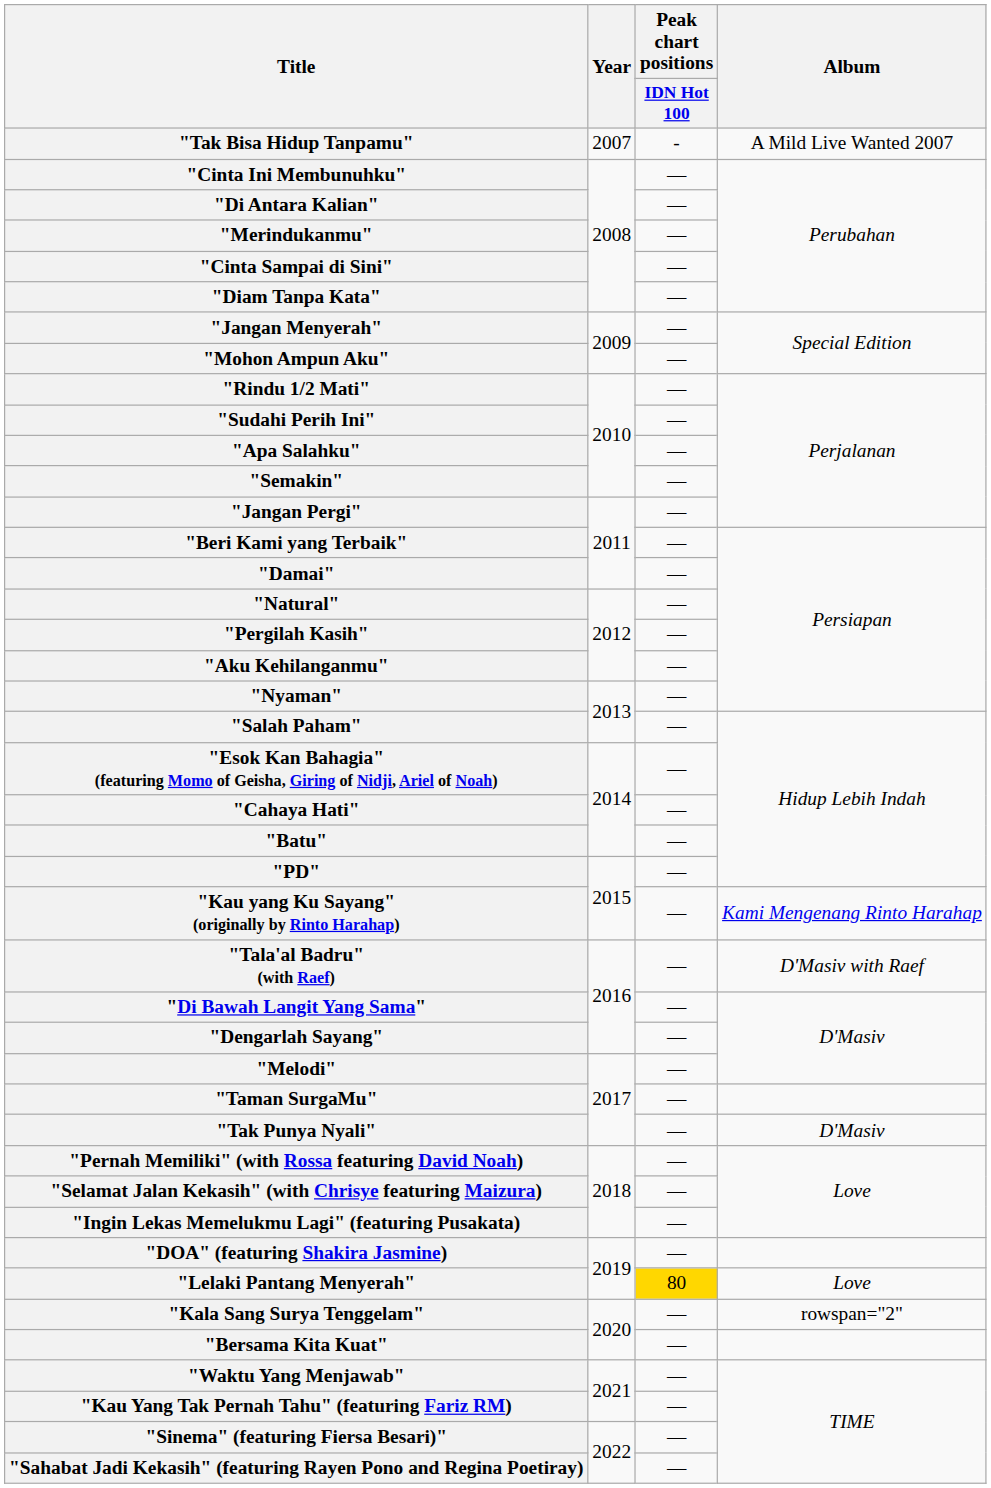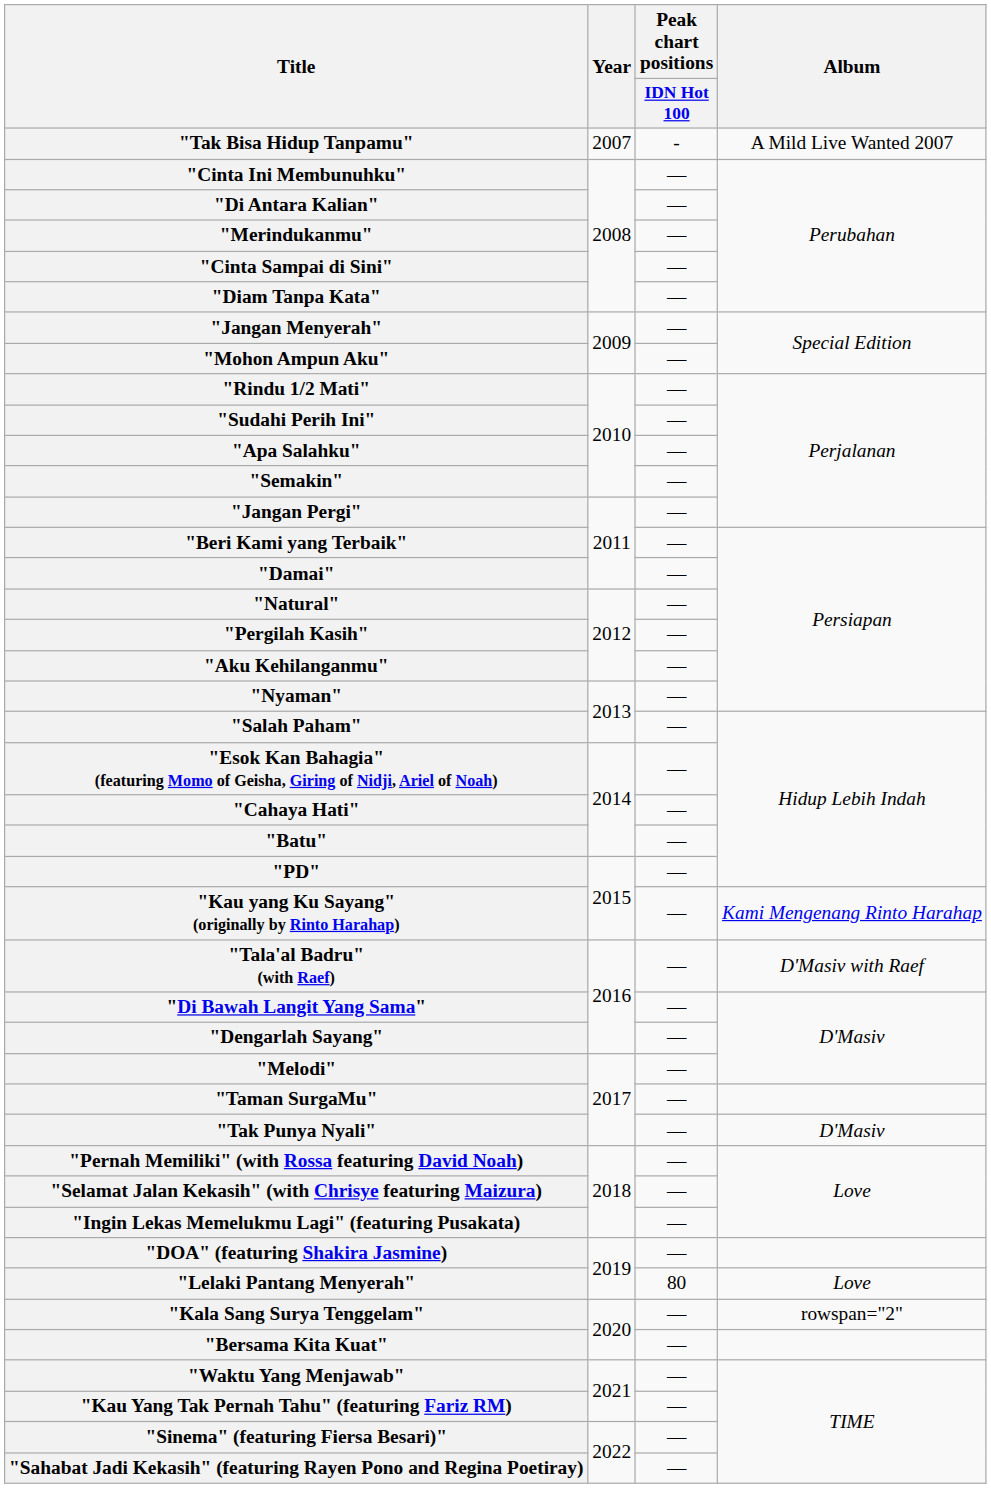"Lelaki Pantang Menyerah" | Peak chart positions / IDN Hot 100: gold background -> no background
